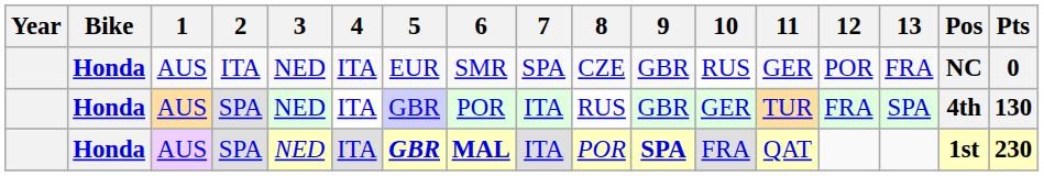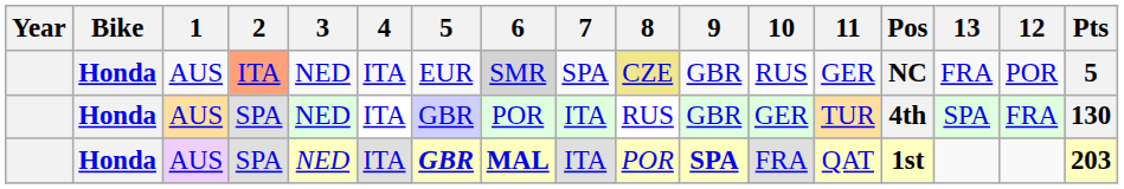columns swapped: 12 <-> Pos
row 2 | 2: no background -> lightsalmon background
row 2 | 6: no background -> lightgrey background
row 2 | 8: no background -> khaki background
row 2 | Pts: 0 -> 5
row 4 | Pts: 230 -> 203
